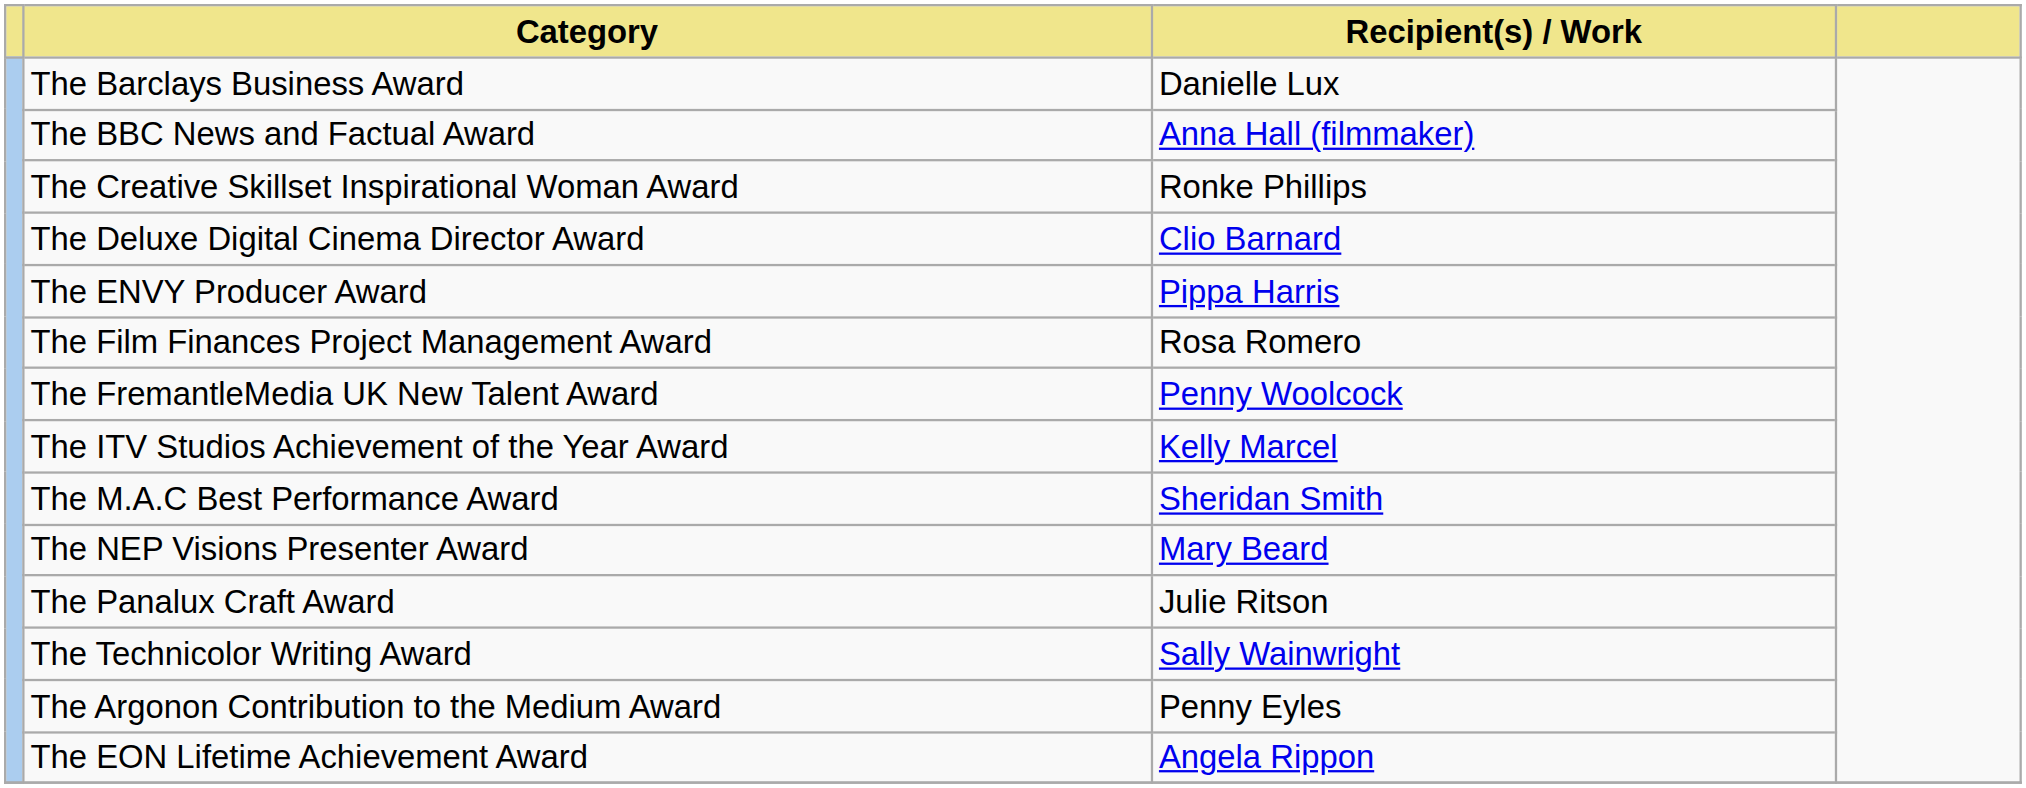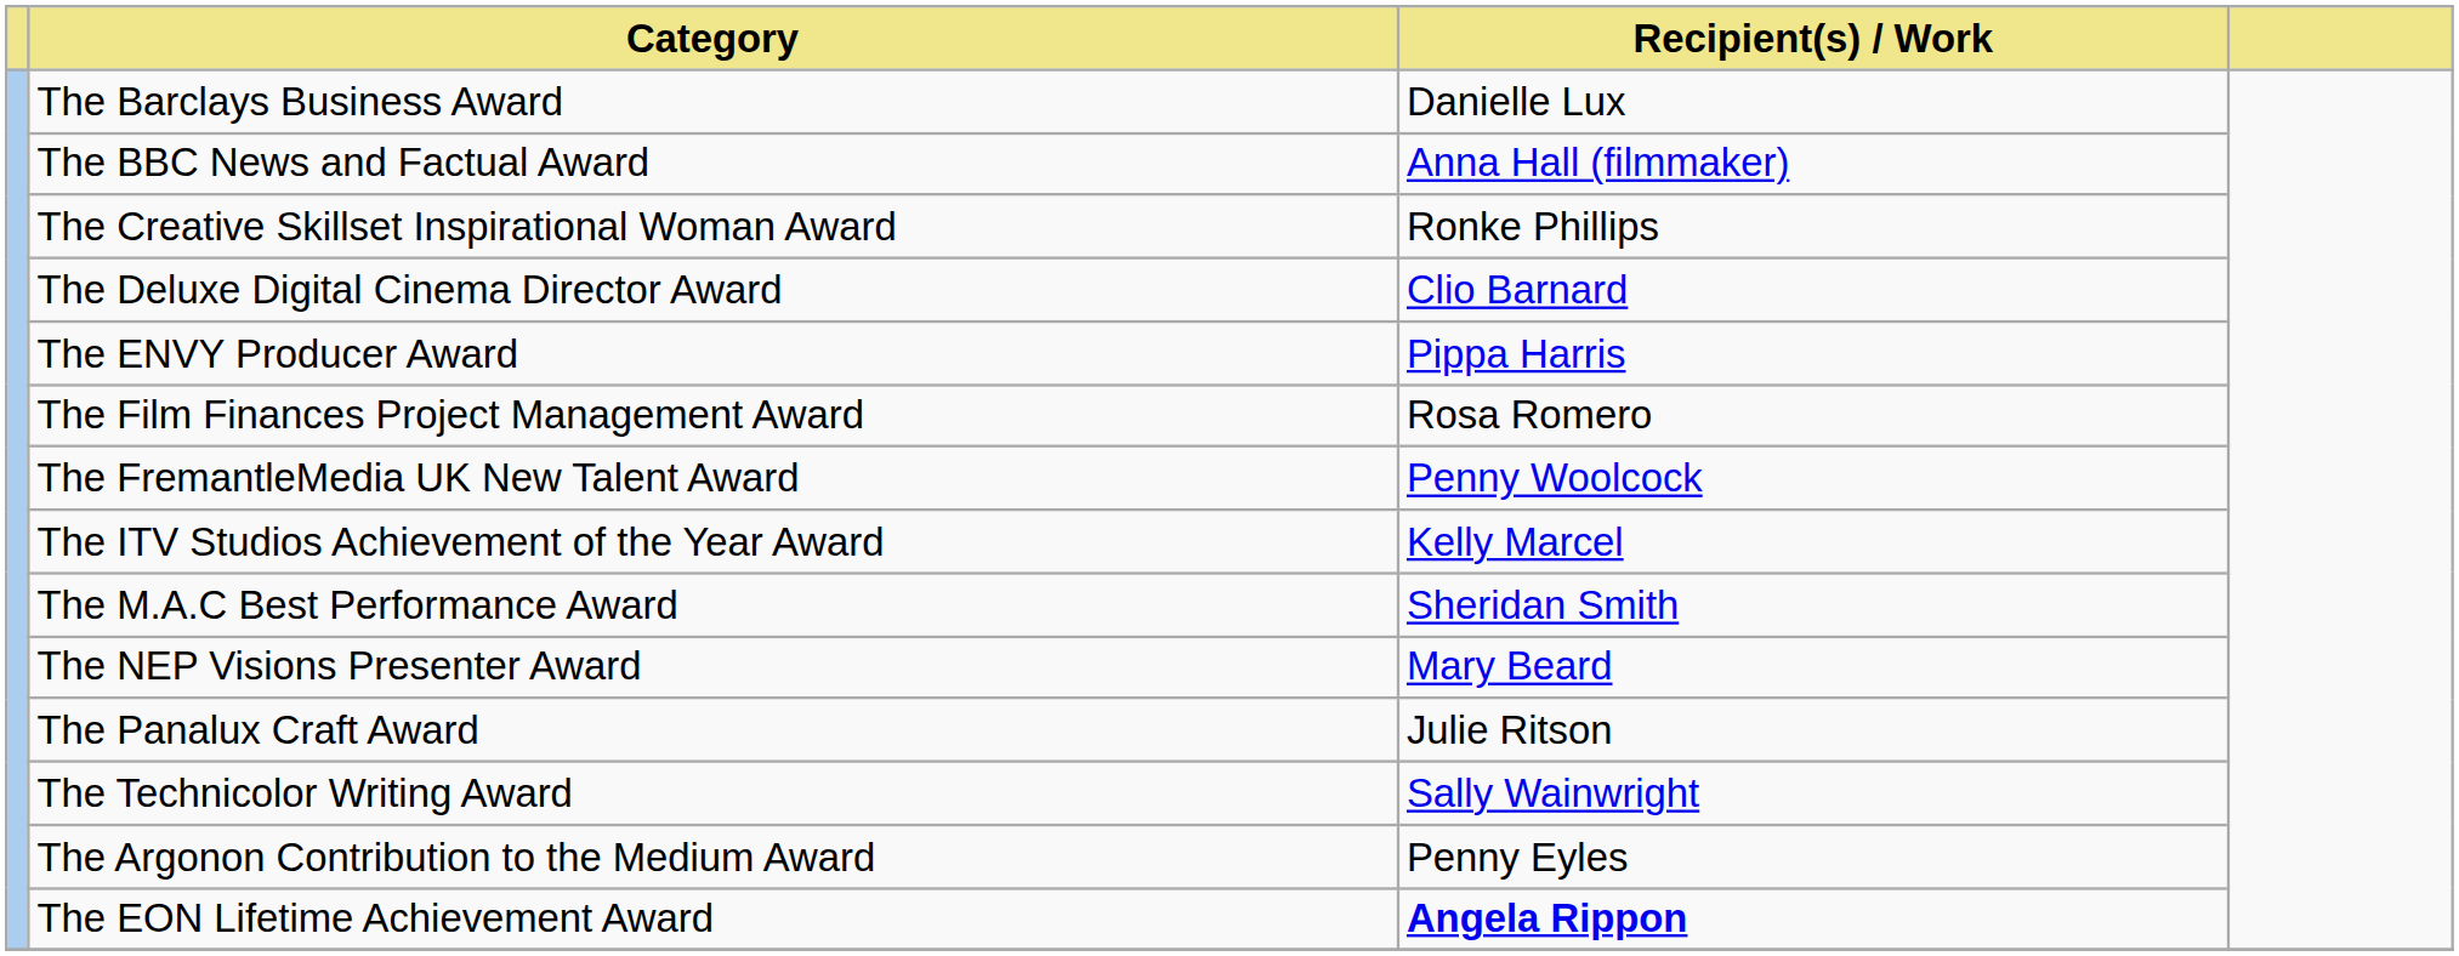The EON Lifetime Achievement Award | Recipient(s) / Work: normal -> bold
